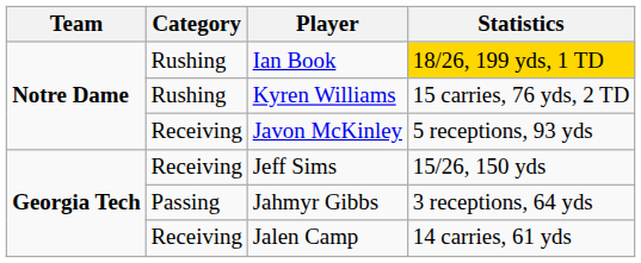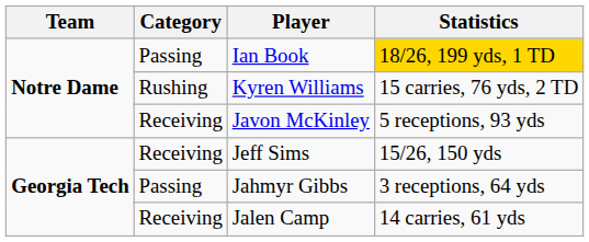Ian Book | Category: Rushing -> Passing
